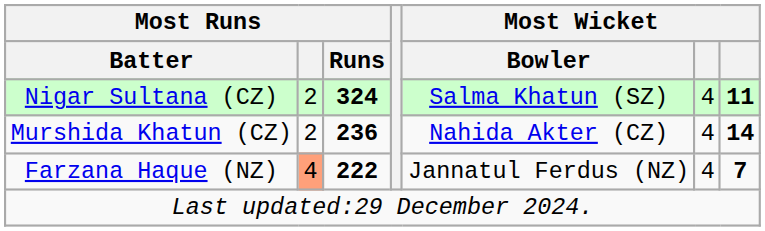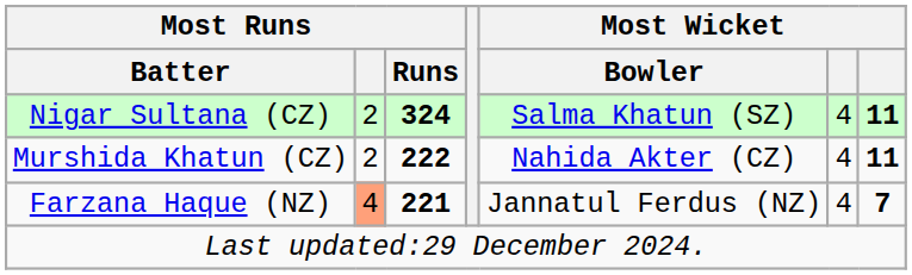Murshida Khatun (CZ) | Most Runs / Runs: 236 -> 222
Murshida Khatun (CZ) | column 7: 14 -> 11
Farzana Haque (NZ) | Most Runs / Runs: 222 -> 221
